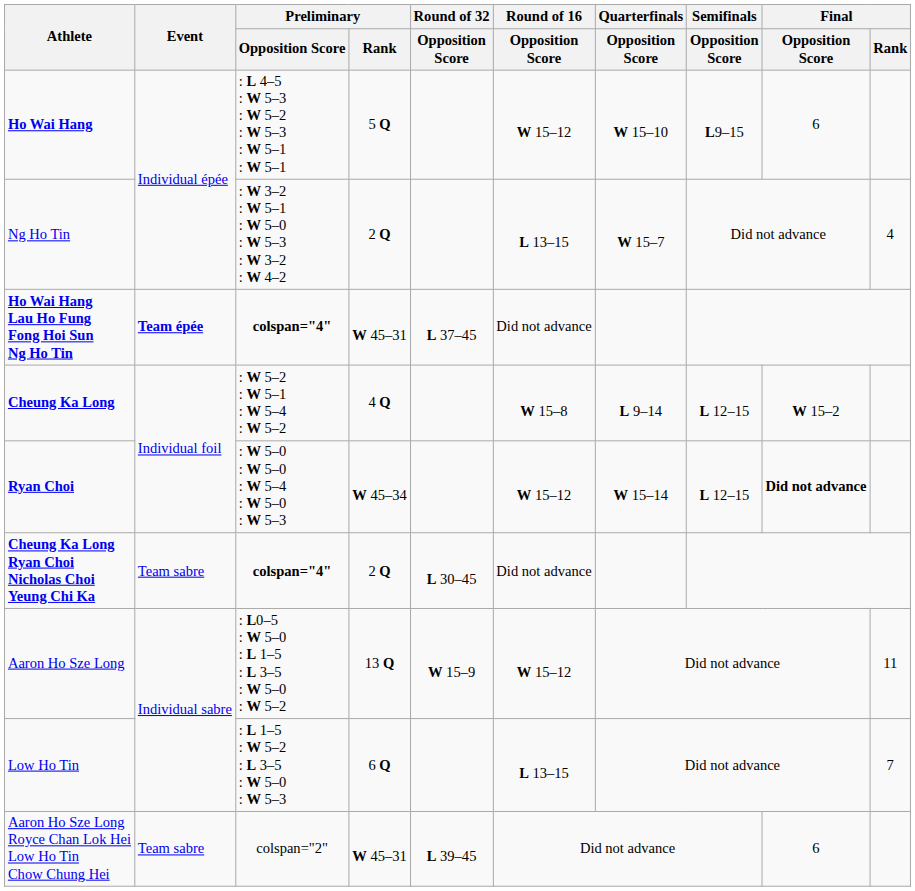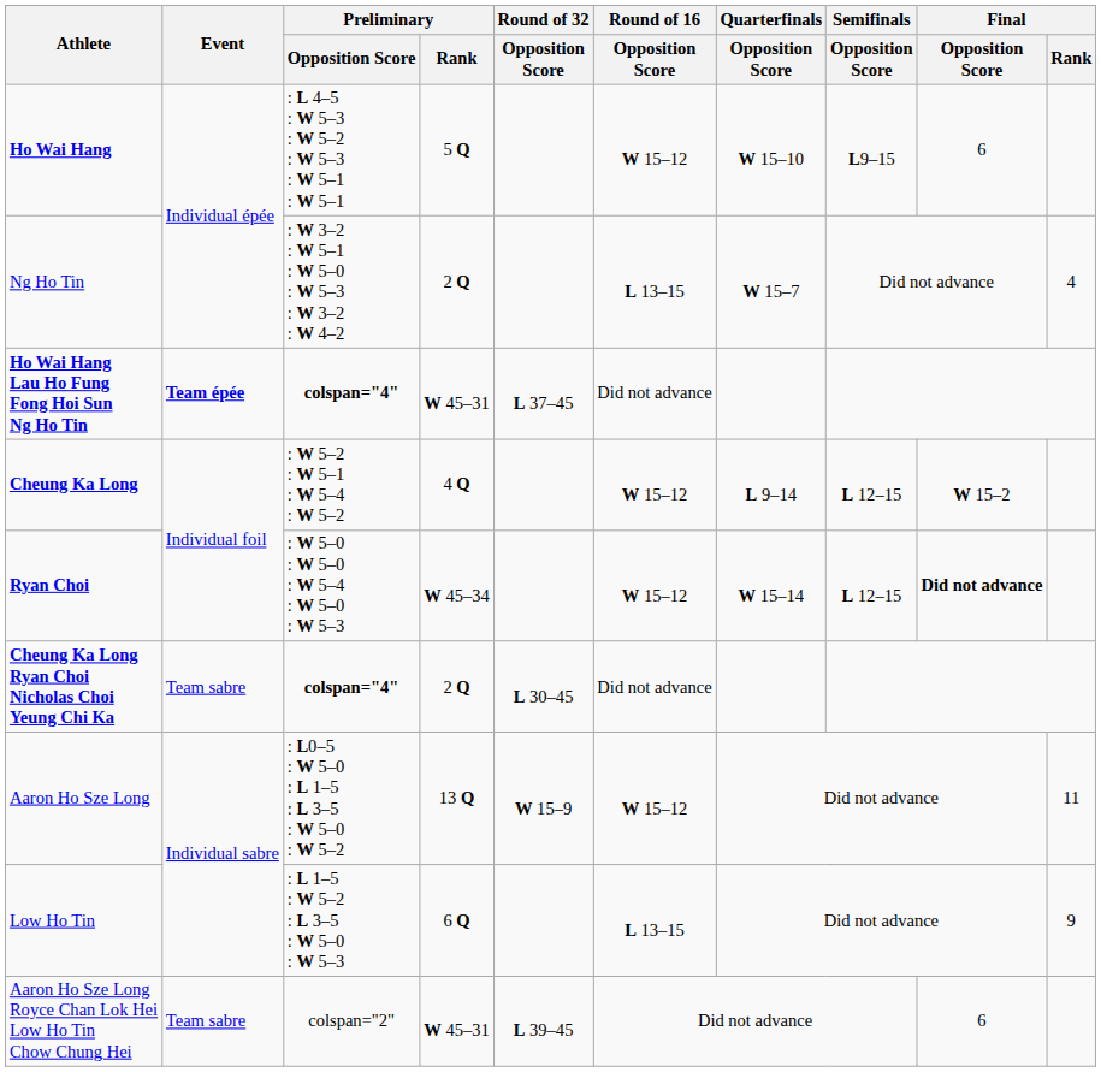Cheung Ka Long | Round of 16 / Opposition Score: W 15–8 -> W 15–12
Low Ho Tin | Final / Rank: 7 -> 9
